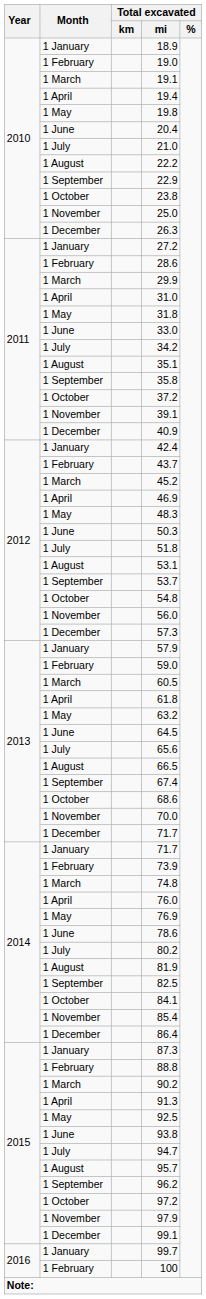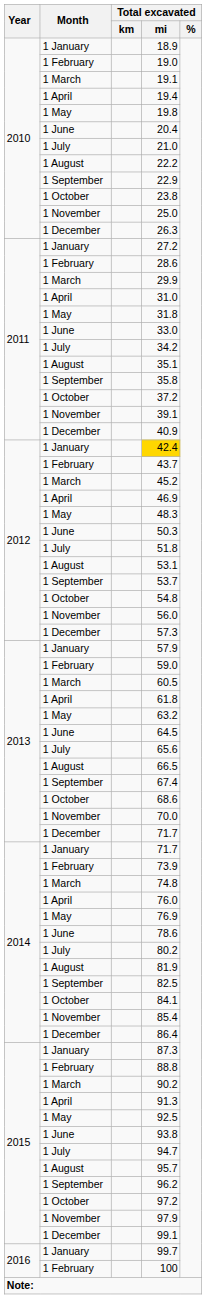42.4 | Total excavated / mi: no background -> gold background
